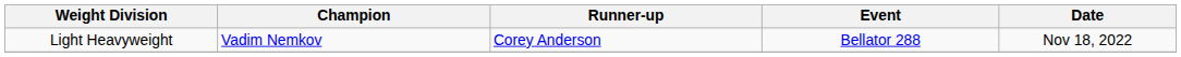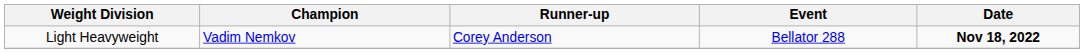Light Heavyweight | Date: normal -> bold
